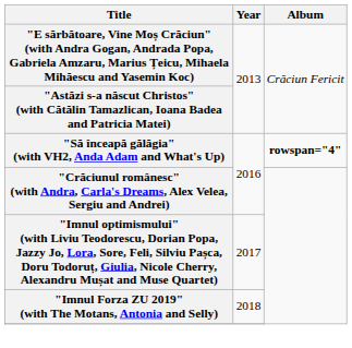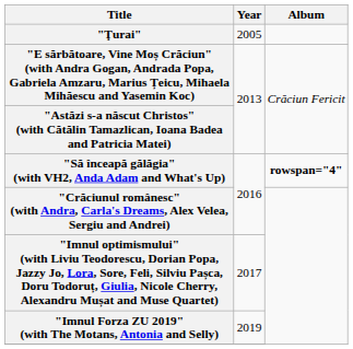+ row: "Ţurai" | 2005
"Imnul Forza ZU 2019" (with The Motans, Antonia and Selly) | Year: 2018 -> 2019
